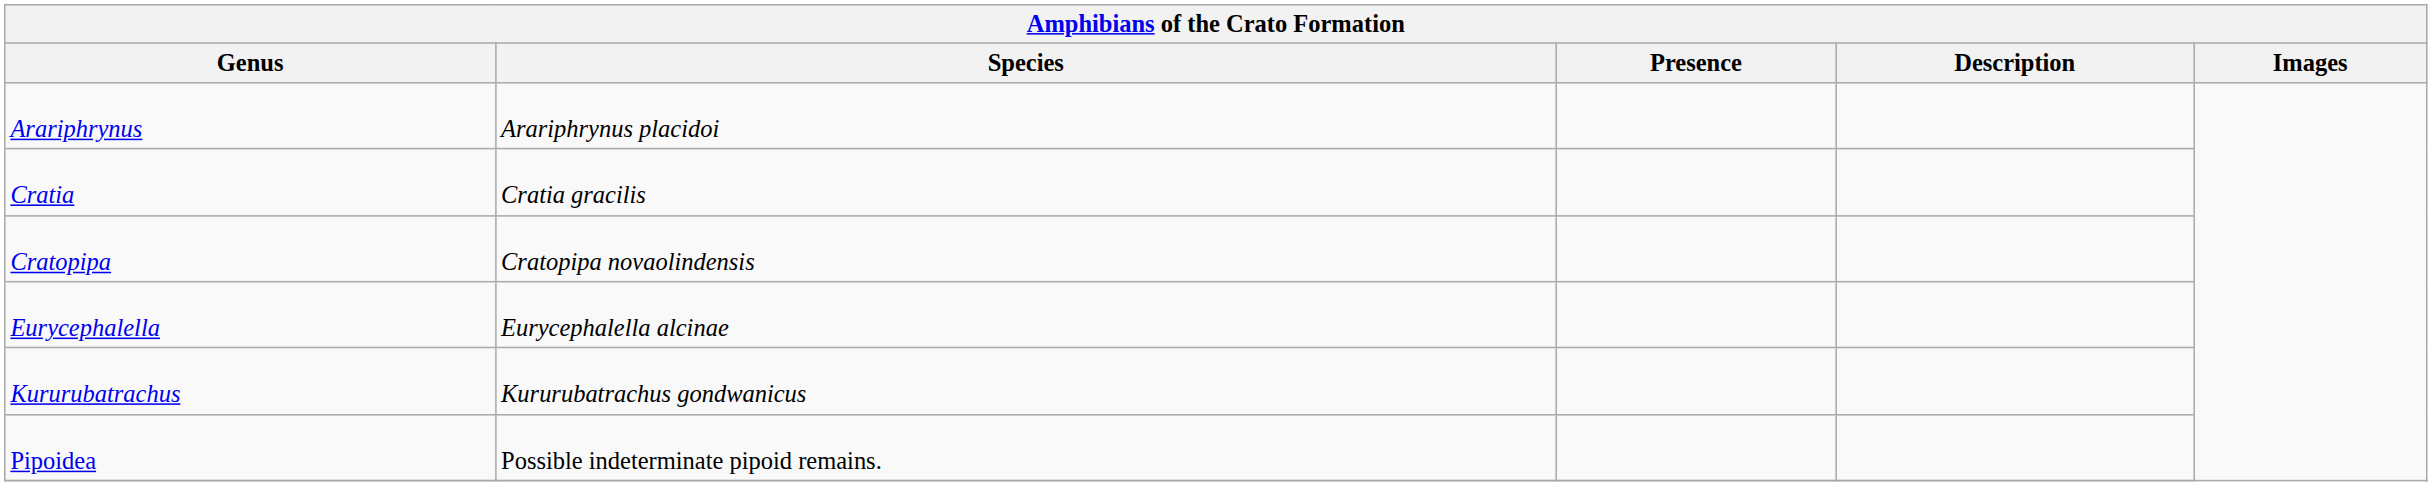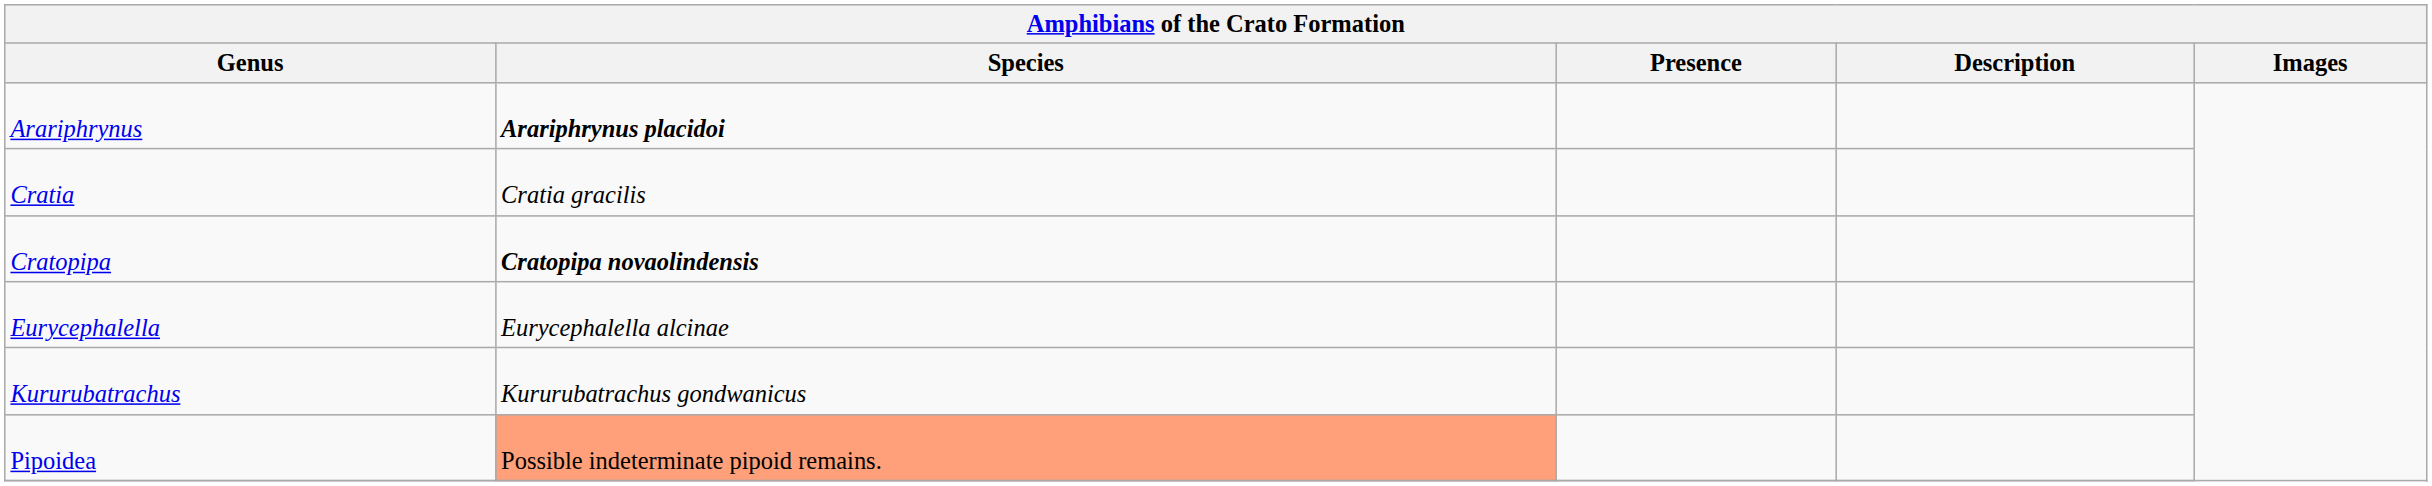Arariphrynus | Species: normal -> bold
Cratopipa | Species: normal -> bold
Pipoidea | Species: no background -> lightsalmon background
